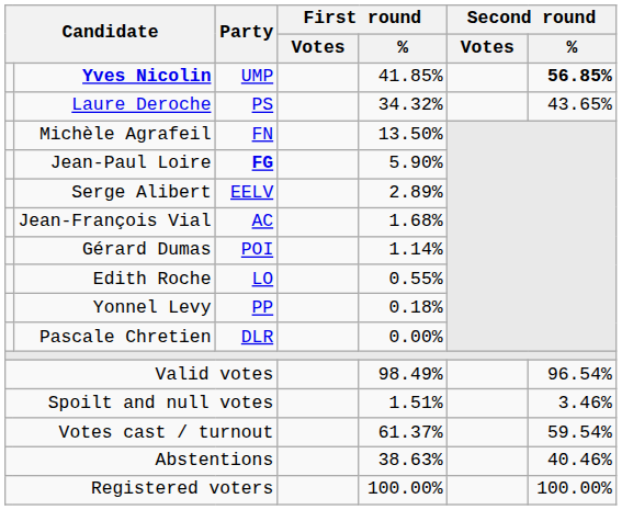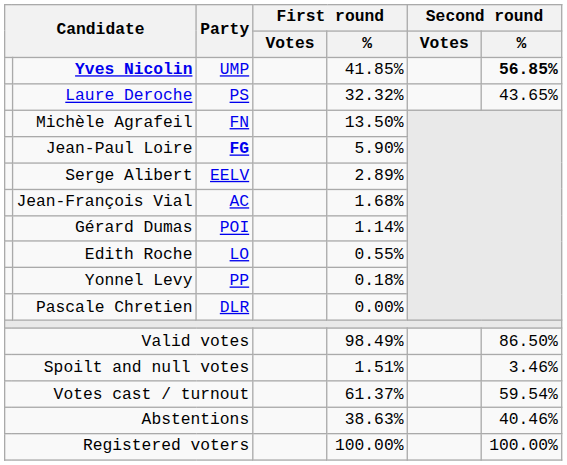Laure Deroche | First round / %: 34.32% -> 32.32%
Valid votes | Second round / %: 96.54% -> 86.50%
